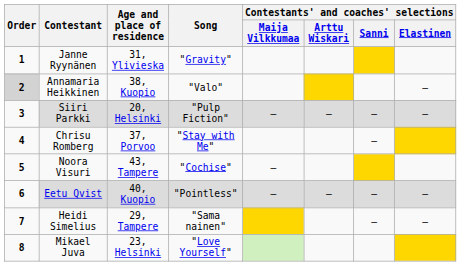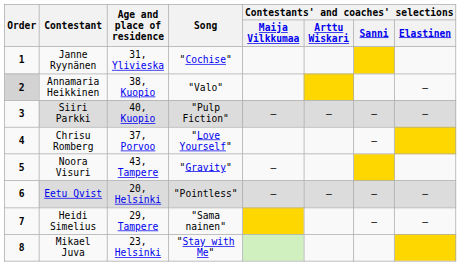Janne Ryynänen | Song: "Gravity" -> "Cochise"
Siiri Parkki | Age and place of residence: 20, Helsinki -> 40, Kuopio
Chrisu Romberg | Song: "Stay with Me" -> "Love Yourself"
Noora Visuri | Song: "Cochise" -> "Gravity"
Eetu Qvist | Age and place of residence: 40, Kuopio -> 20, Helsinki
Mikael Juva | Song: "Love Yourself" -> "Stay with Me"
